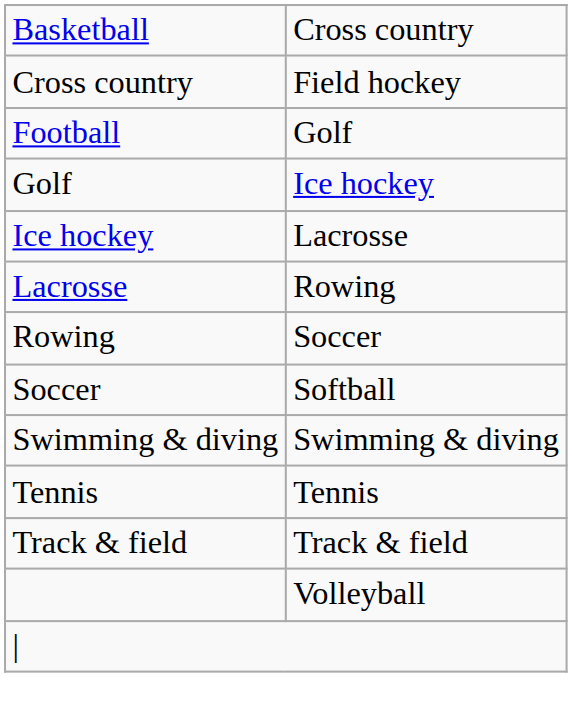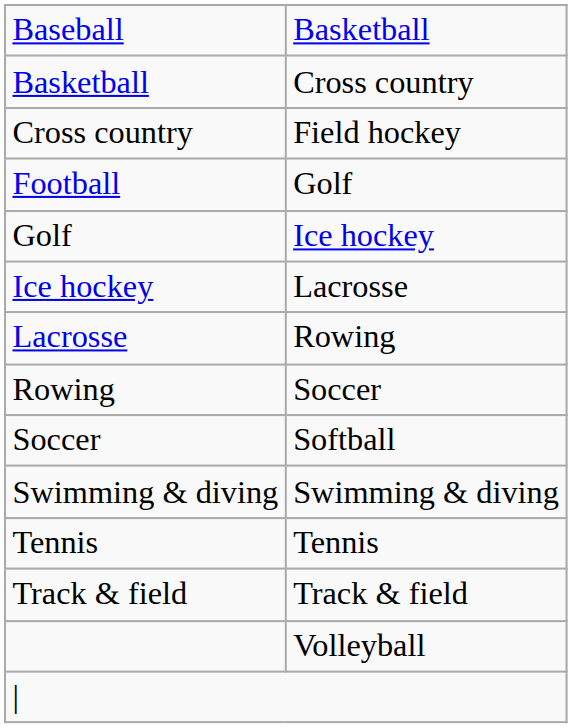+ row: Baseball | Basketball
